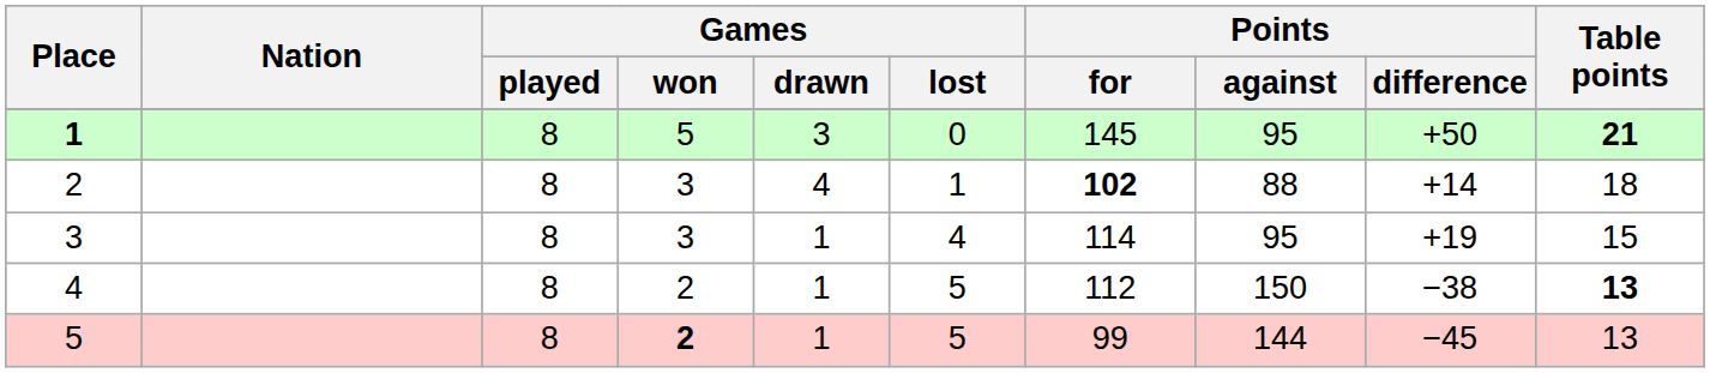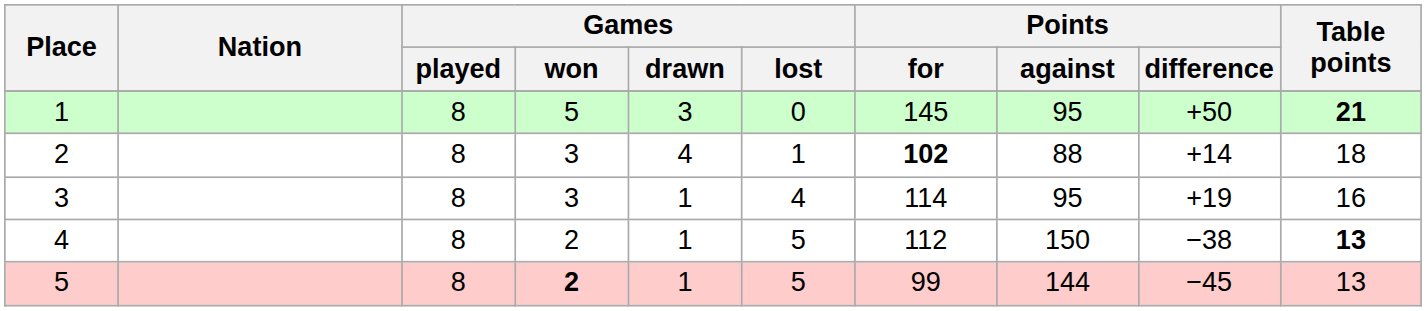row 3 | Place: bold -> normal
row 5 | Table points: 15 -> 16
